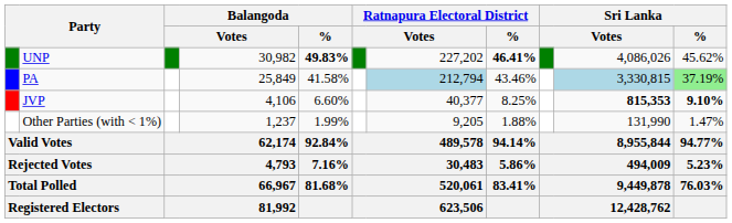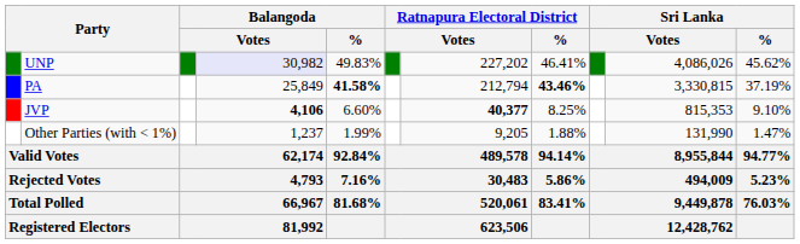UNP | column 4: no background -> lavender background
UNP | Balangoda / %: bold -> normal
UNP | Ratnapura Electoral District / %: bold -> normal
PA | Balangoda / %: normal -> bold
PA | column 7: lightblue background -> no background
PA | Ratnapura Electoral District / %: normal -> bold
PA | column 10: lightblue background -> no background
PA | Sri Lanka / %: lightgreen background -> no background
JVP | column 4: normal -> bold
JVP | column 7: normal -> bold
JVP | column 10: bold -> normal
JVP | Sri Lanka / %: bold -> normal
